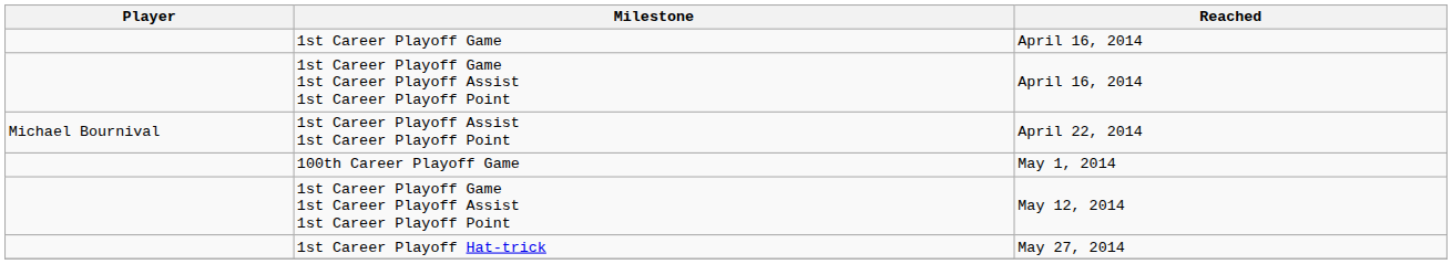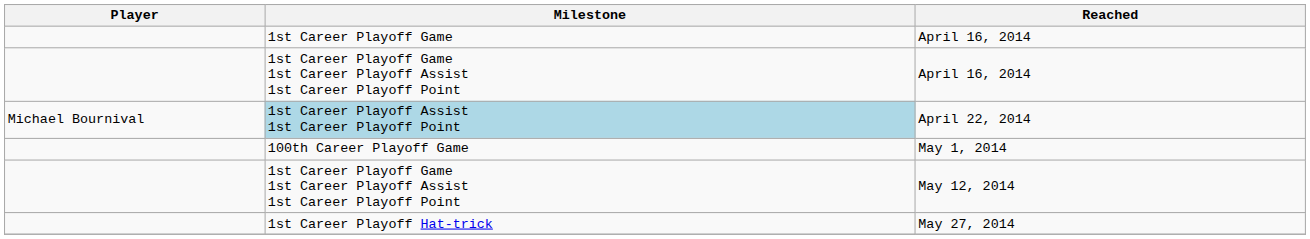row 4 | Milestone: no background -> lightblue background
